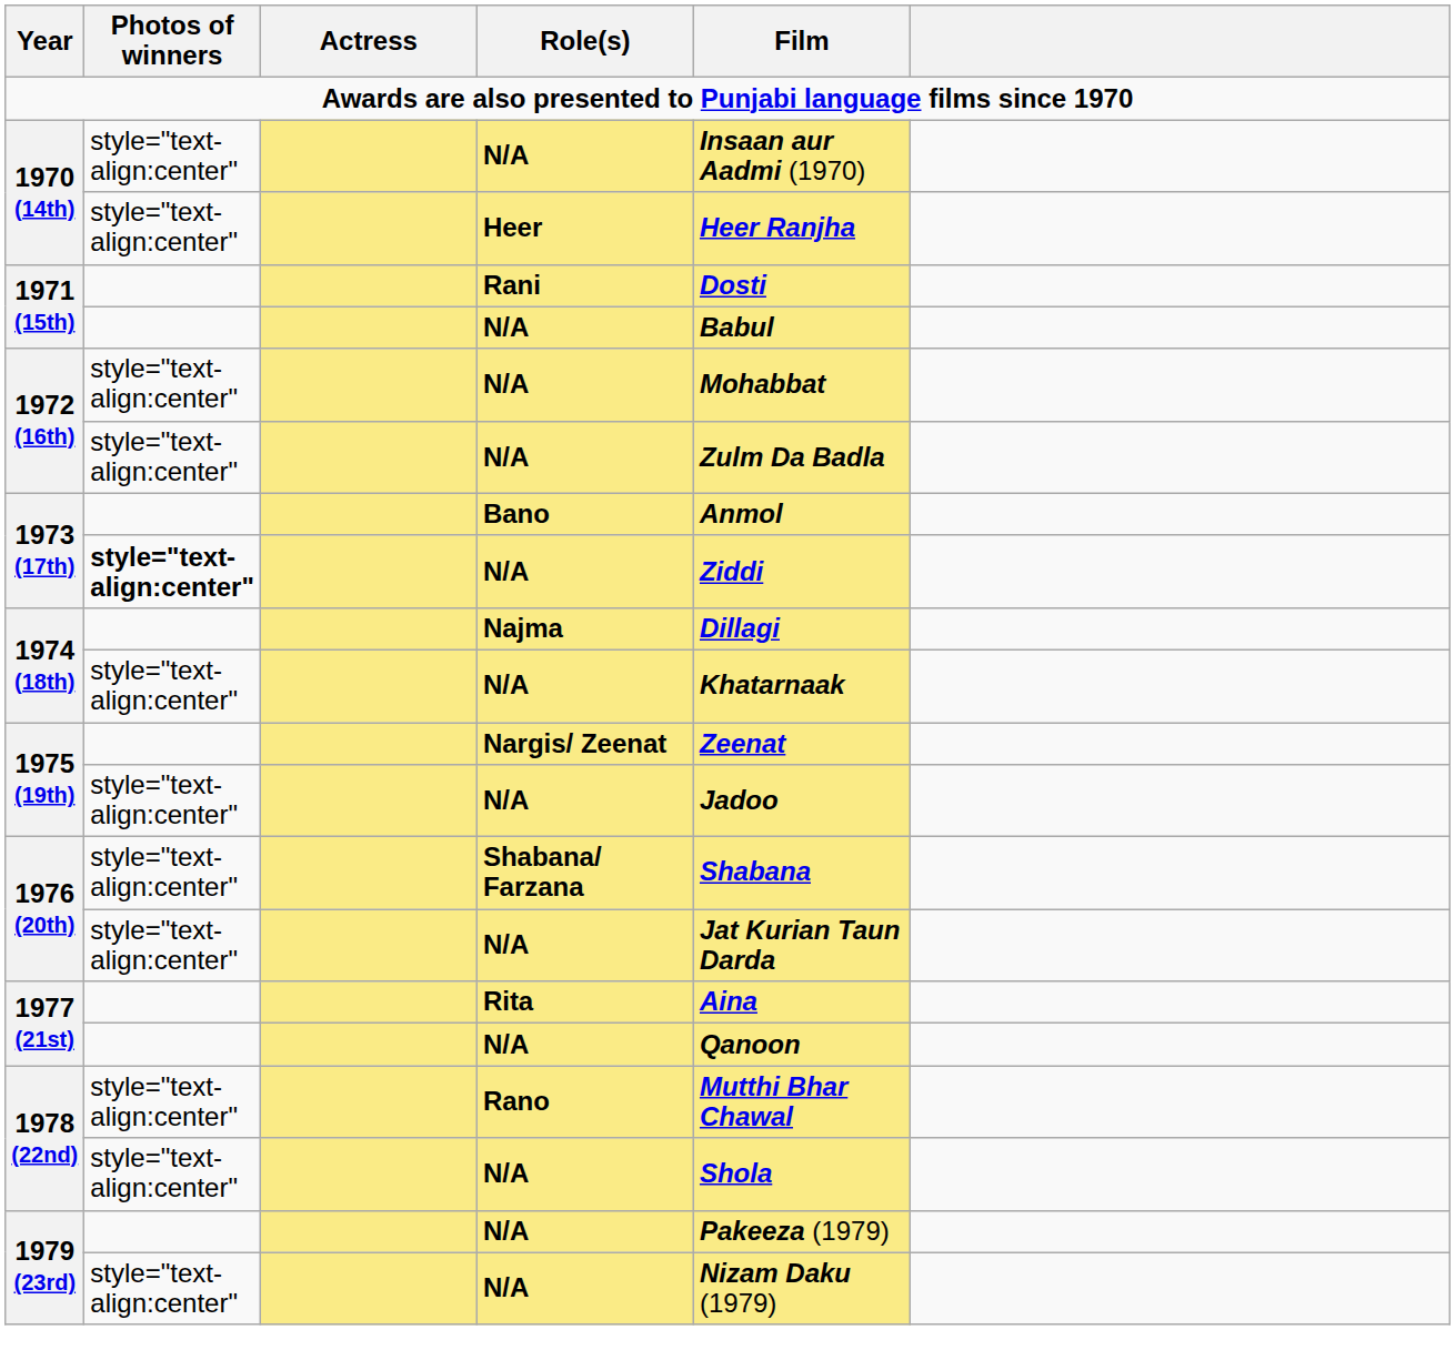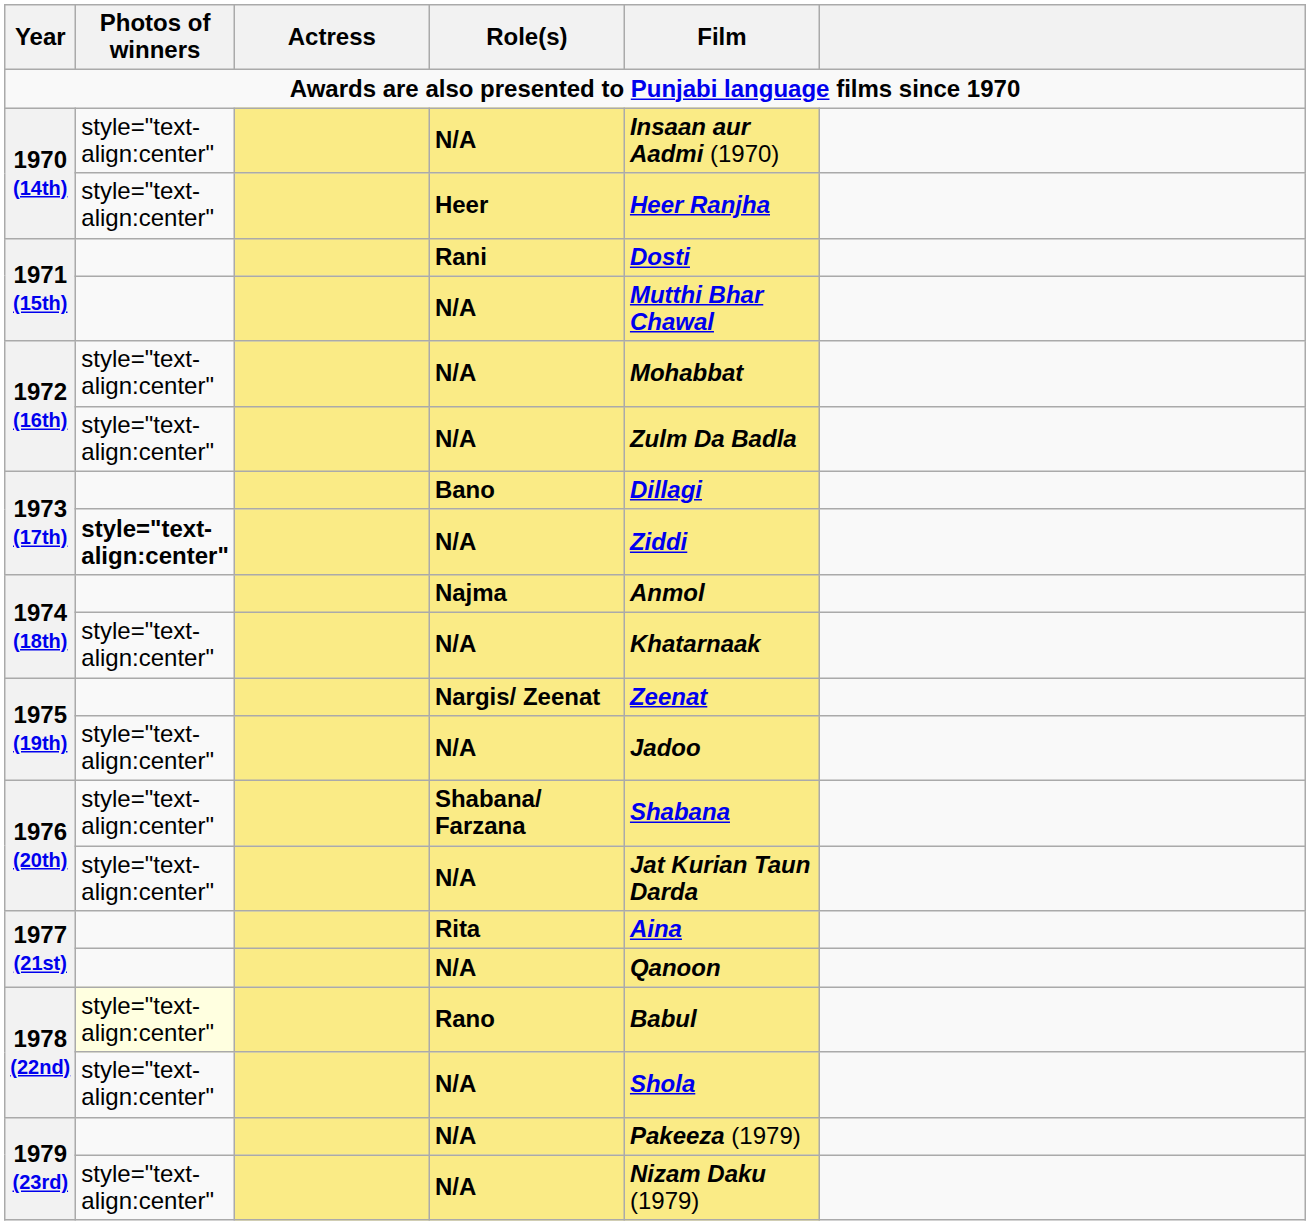1971 (15th) / N/A | Film: Babul -> Mutthi Bhar Chawal
1973 (17th) / Bano | Film: Anmol -> Dillagi
1974 (18th) / Najma | Film: Dillagi -> Anmol
1978 (22nd) / Rano | Photos of winners: no background -> lightyellow background
1978 (22nd) / Rano | Film: Mutthi Bhar Chawal -> Babul
